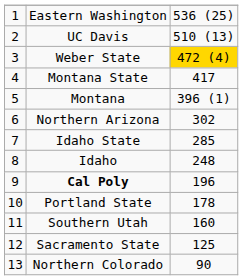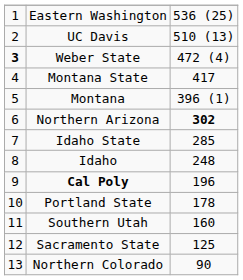Weber State | column 1: normal -> bold
Weber State | column 3: gold background -> no background
Northern Arizona | column 3: normal -> bold
